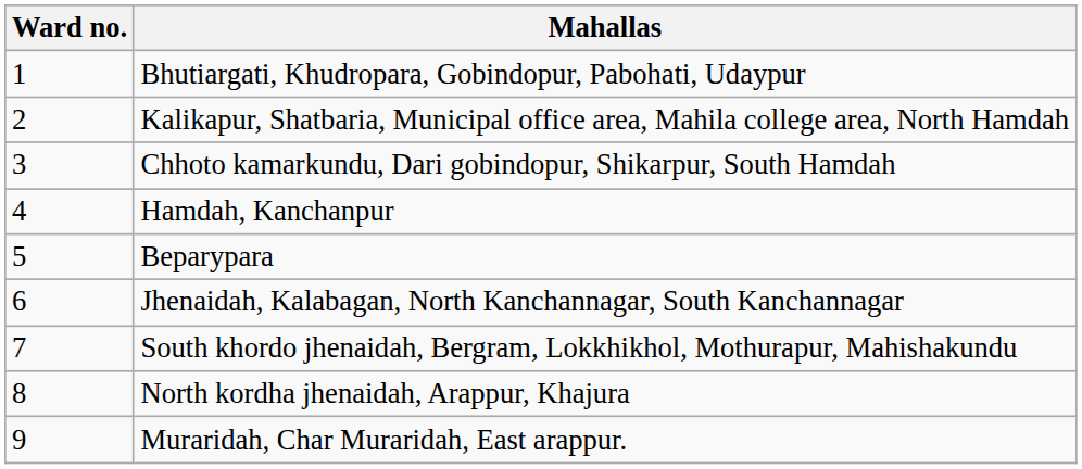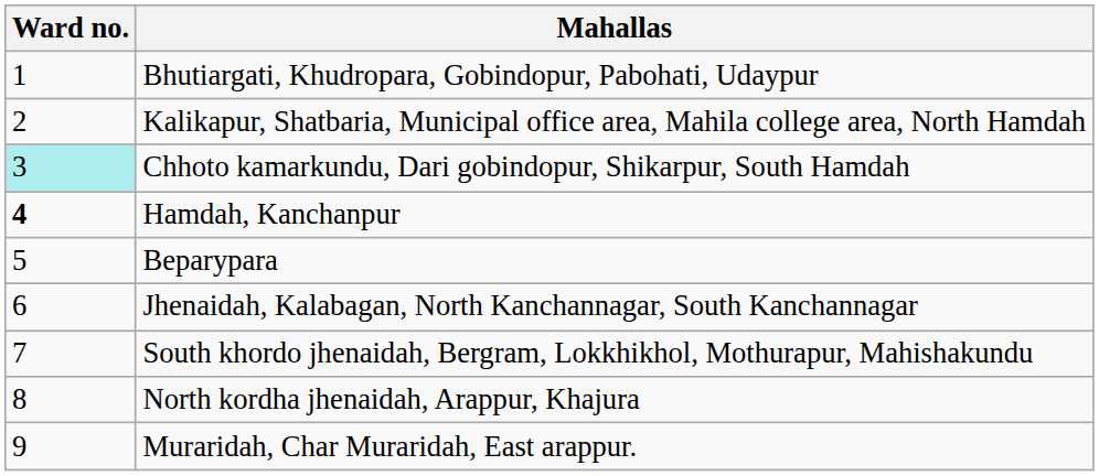Chhoto kamarkundu, Dari gobindopur, Shikarpur, South Hamdah | Ward no.: no background -> paleturquoise background
Hamdah, Kanchanpur | Ward no.: normal -> bold
